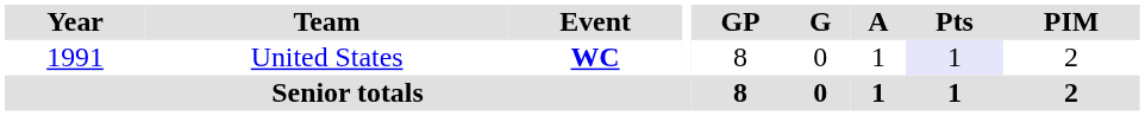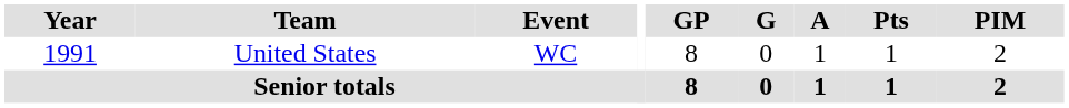United States | Event: bold -> normal
United States | Pts: lavender background -> no background
